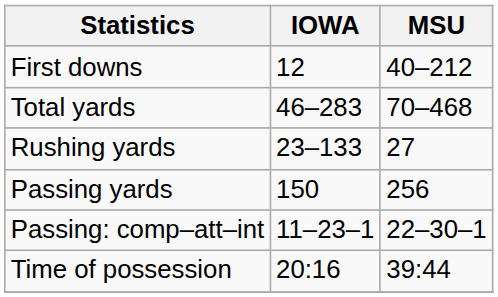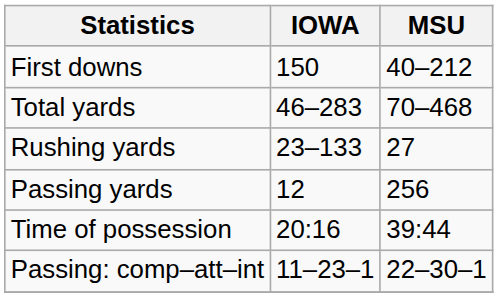First downs | IOWA: 12 -> 150
Passing yards | IOWA: 150 -> 12
rows swapped: Passing: comp–att–int <-> Time of possession
